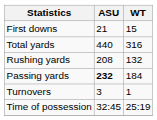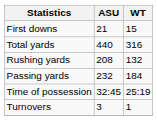Passing yards | ASU: bold -> normal
rows swapped: Turnovers <-> Time of possession
